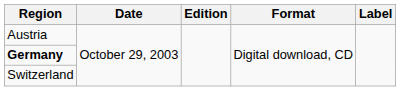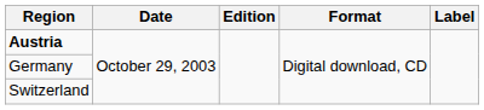Austria | Region: normal -> bold
Germany | Region: bold -> normal
